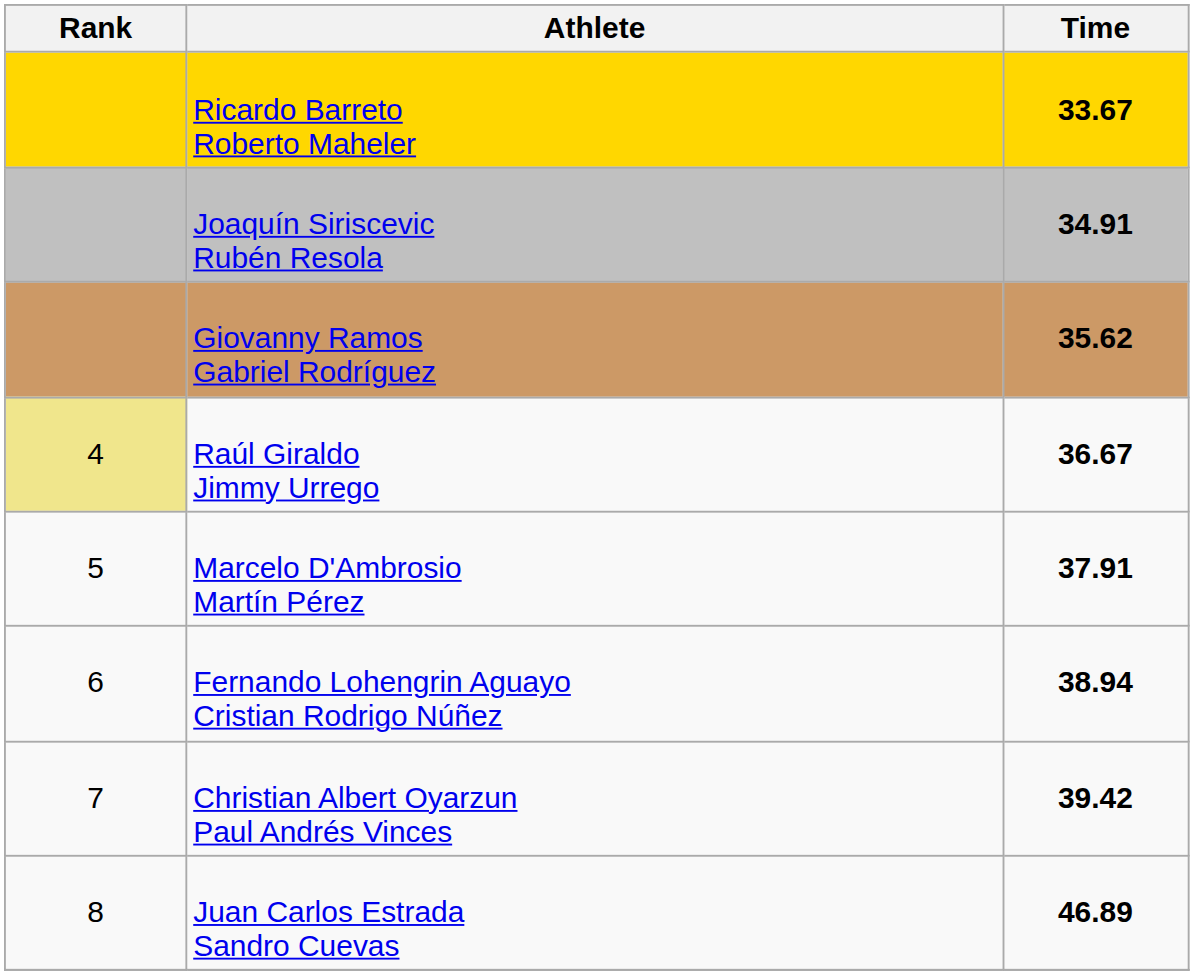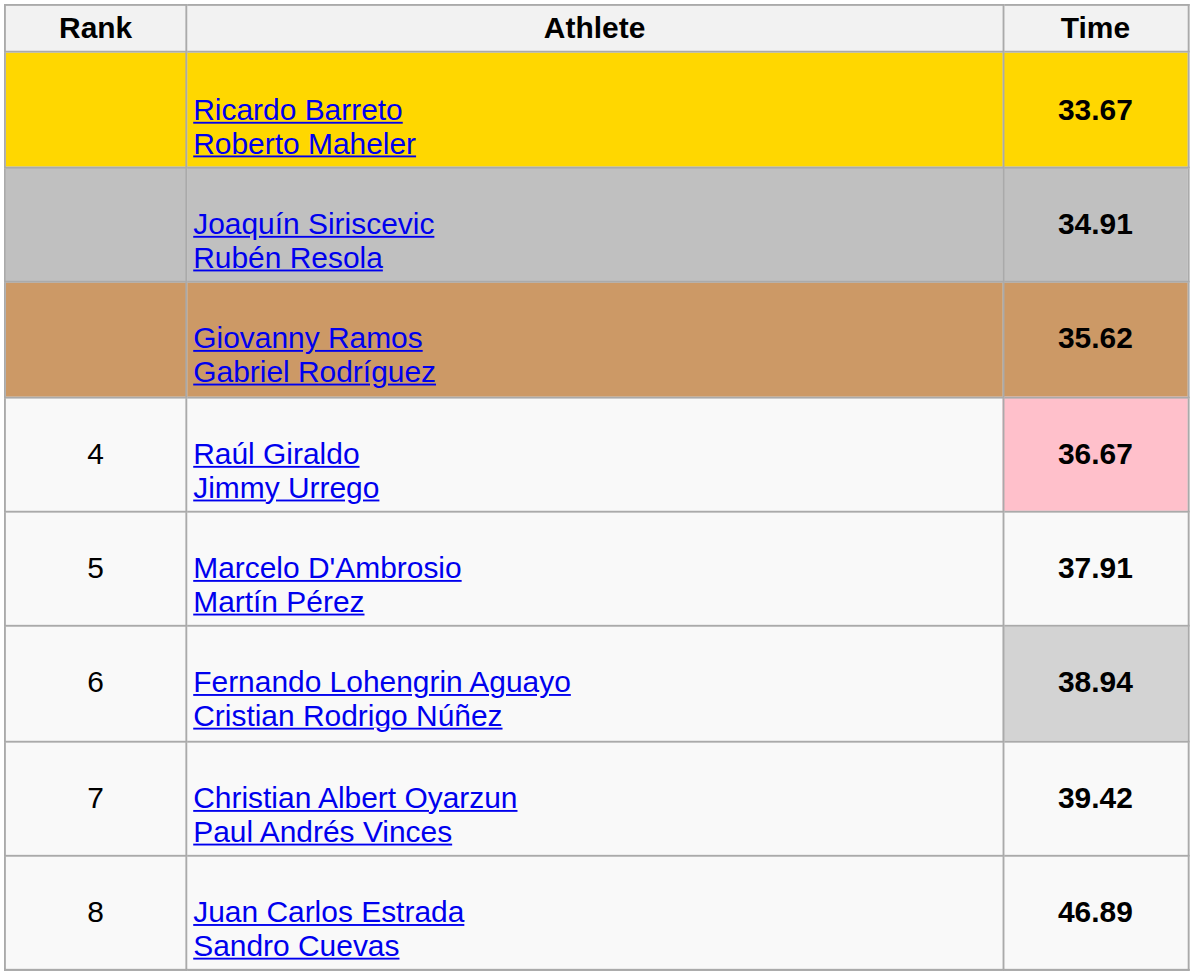Raúl Giraldo Jimmy Urrego | Rank: khaki background -> no background
Raúl Giraldo Jimmy Urrego | Time: no background -> pink background
Fernando Lohengrin Aguayo Cristian Rodrigo Núñez | Time: no background -> lightgrey background
